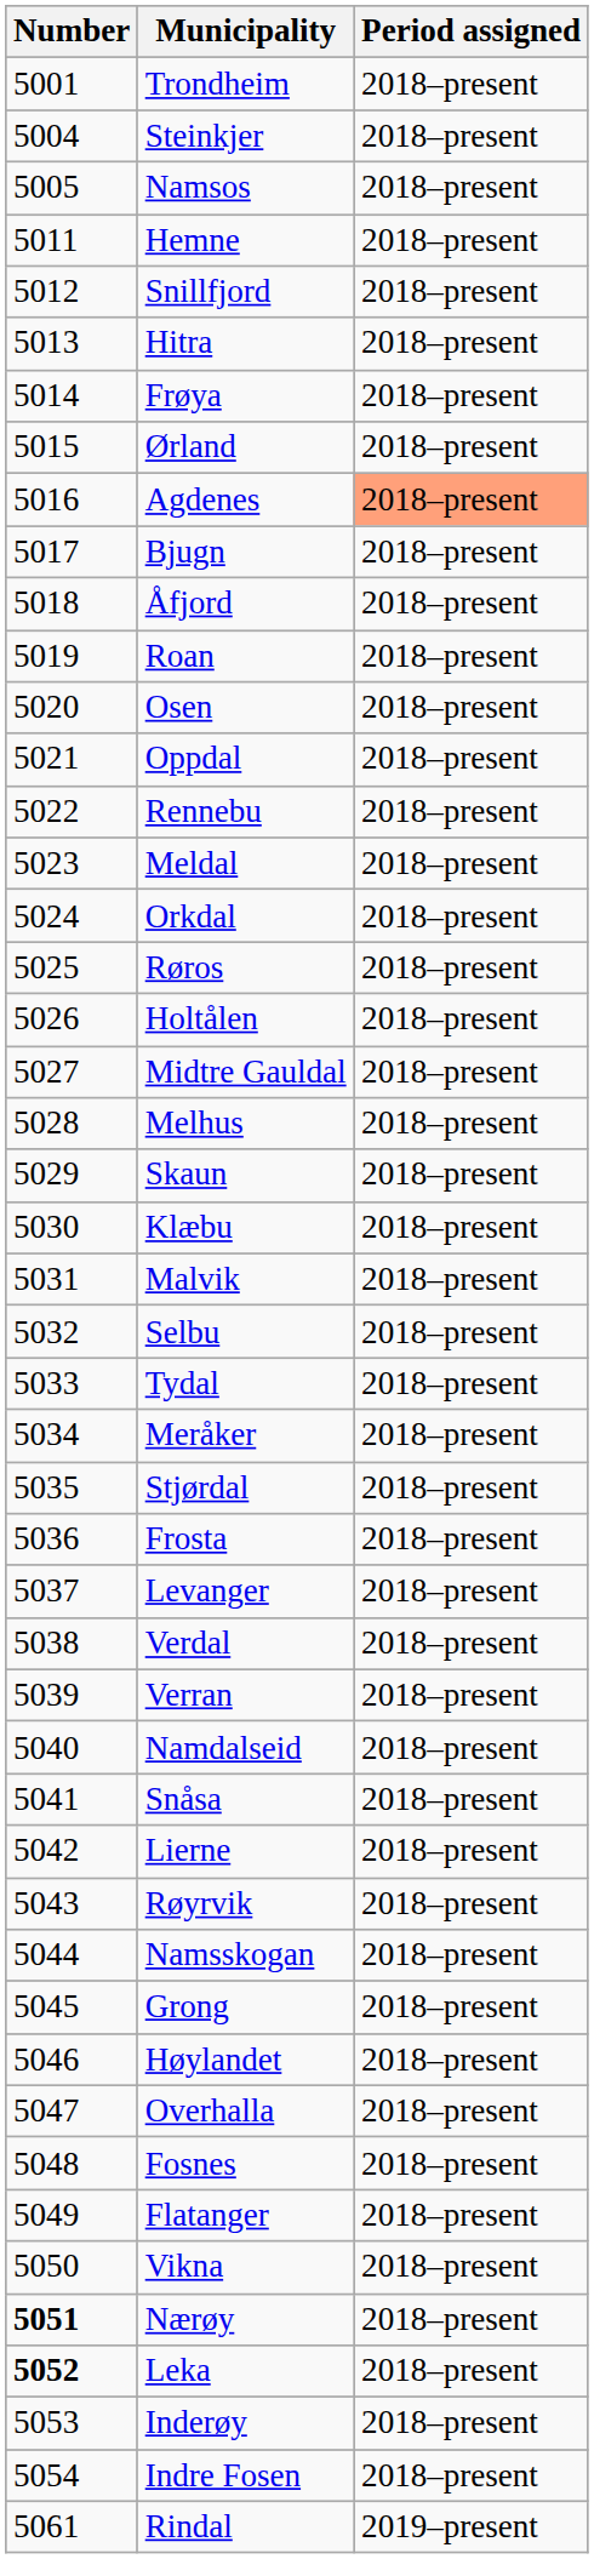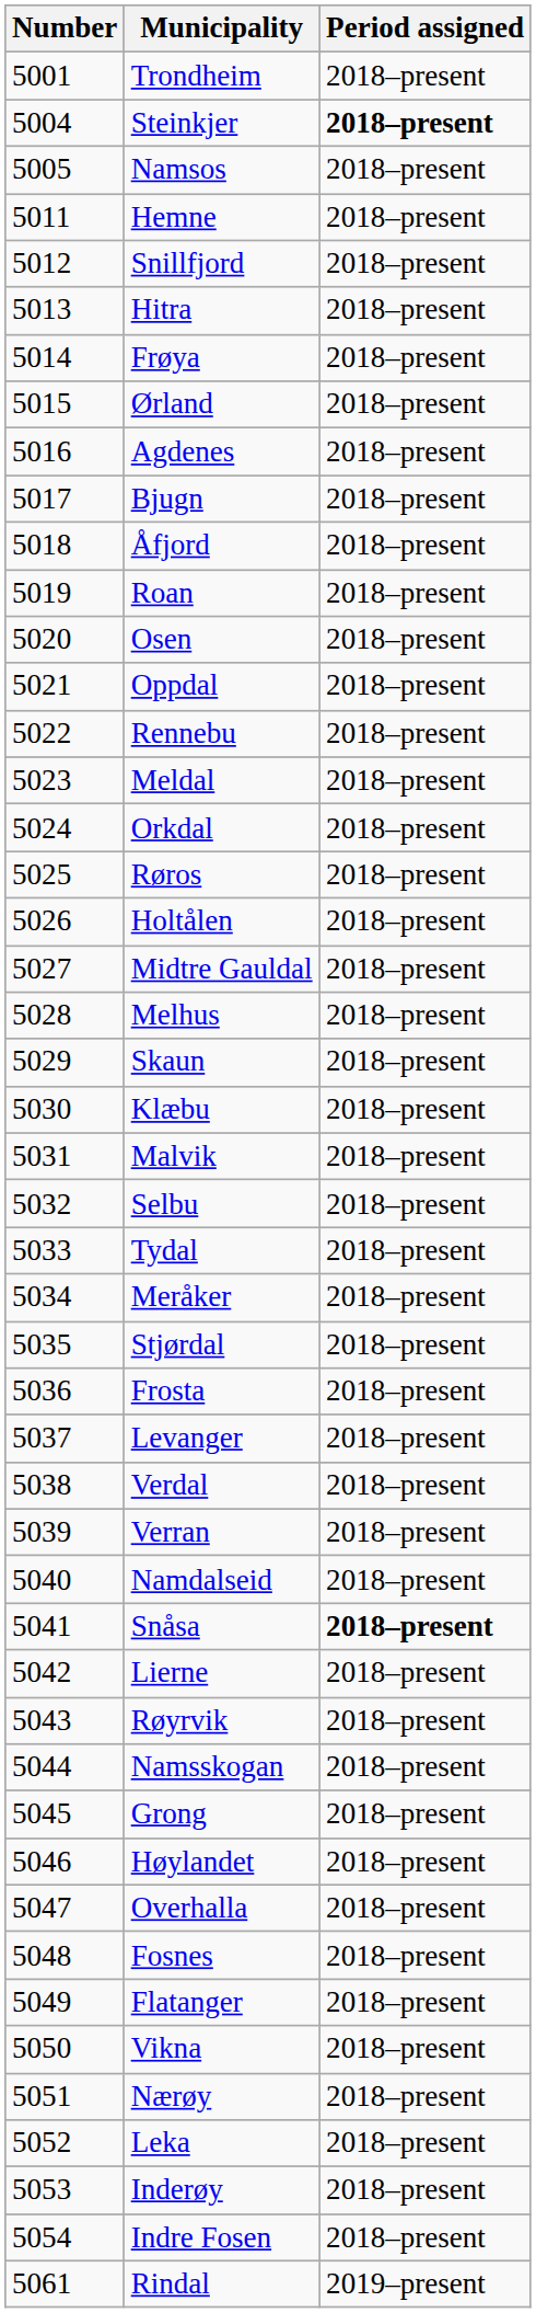Steinkjer | Period assigned: normal -> bold
Agdenes | Period assigned: lightsalmon background -> no background
Snåsa | Period assigned: normal -> bold
Nærøy | Number: bold -> normal
Leka | Number: bold -> normal
